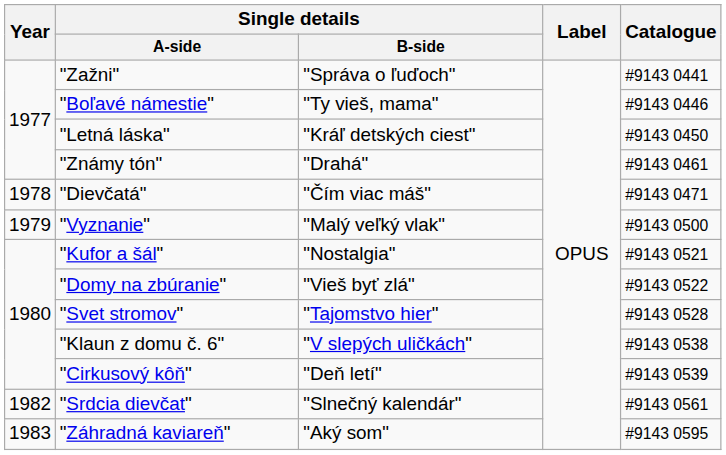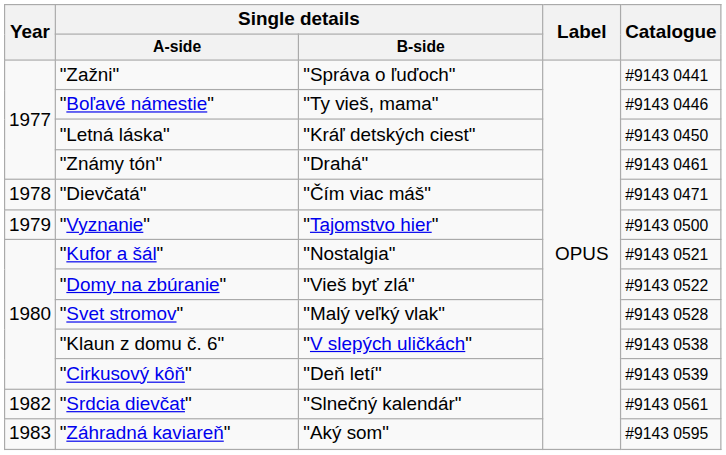"Vyznanie" | Single details / B-side: "Malý veľký vlak" -> "Tajomstvo hier"
"Svet stromov" | Single details / B-side: "Tajomstvo hier" -> "Malý veľký vlak"
